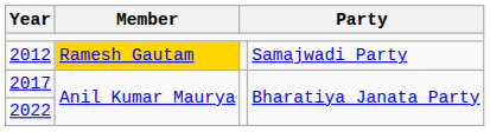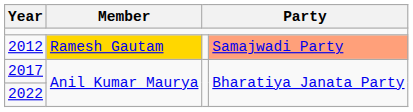2012 | column 4: no background -> lightsalmon background
